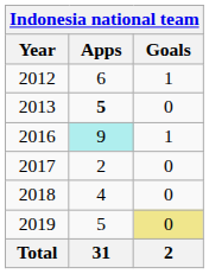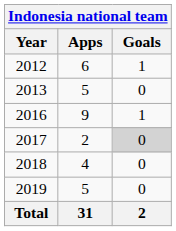2013 | Apps: bold -> normal
2016 | Apps: paleturquoise background -> no background
2017 | Goals: no background -> lightgrey background
2019 | Goals: khaki background -> no background
